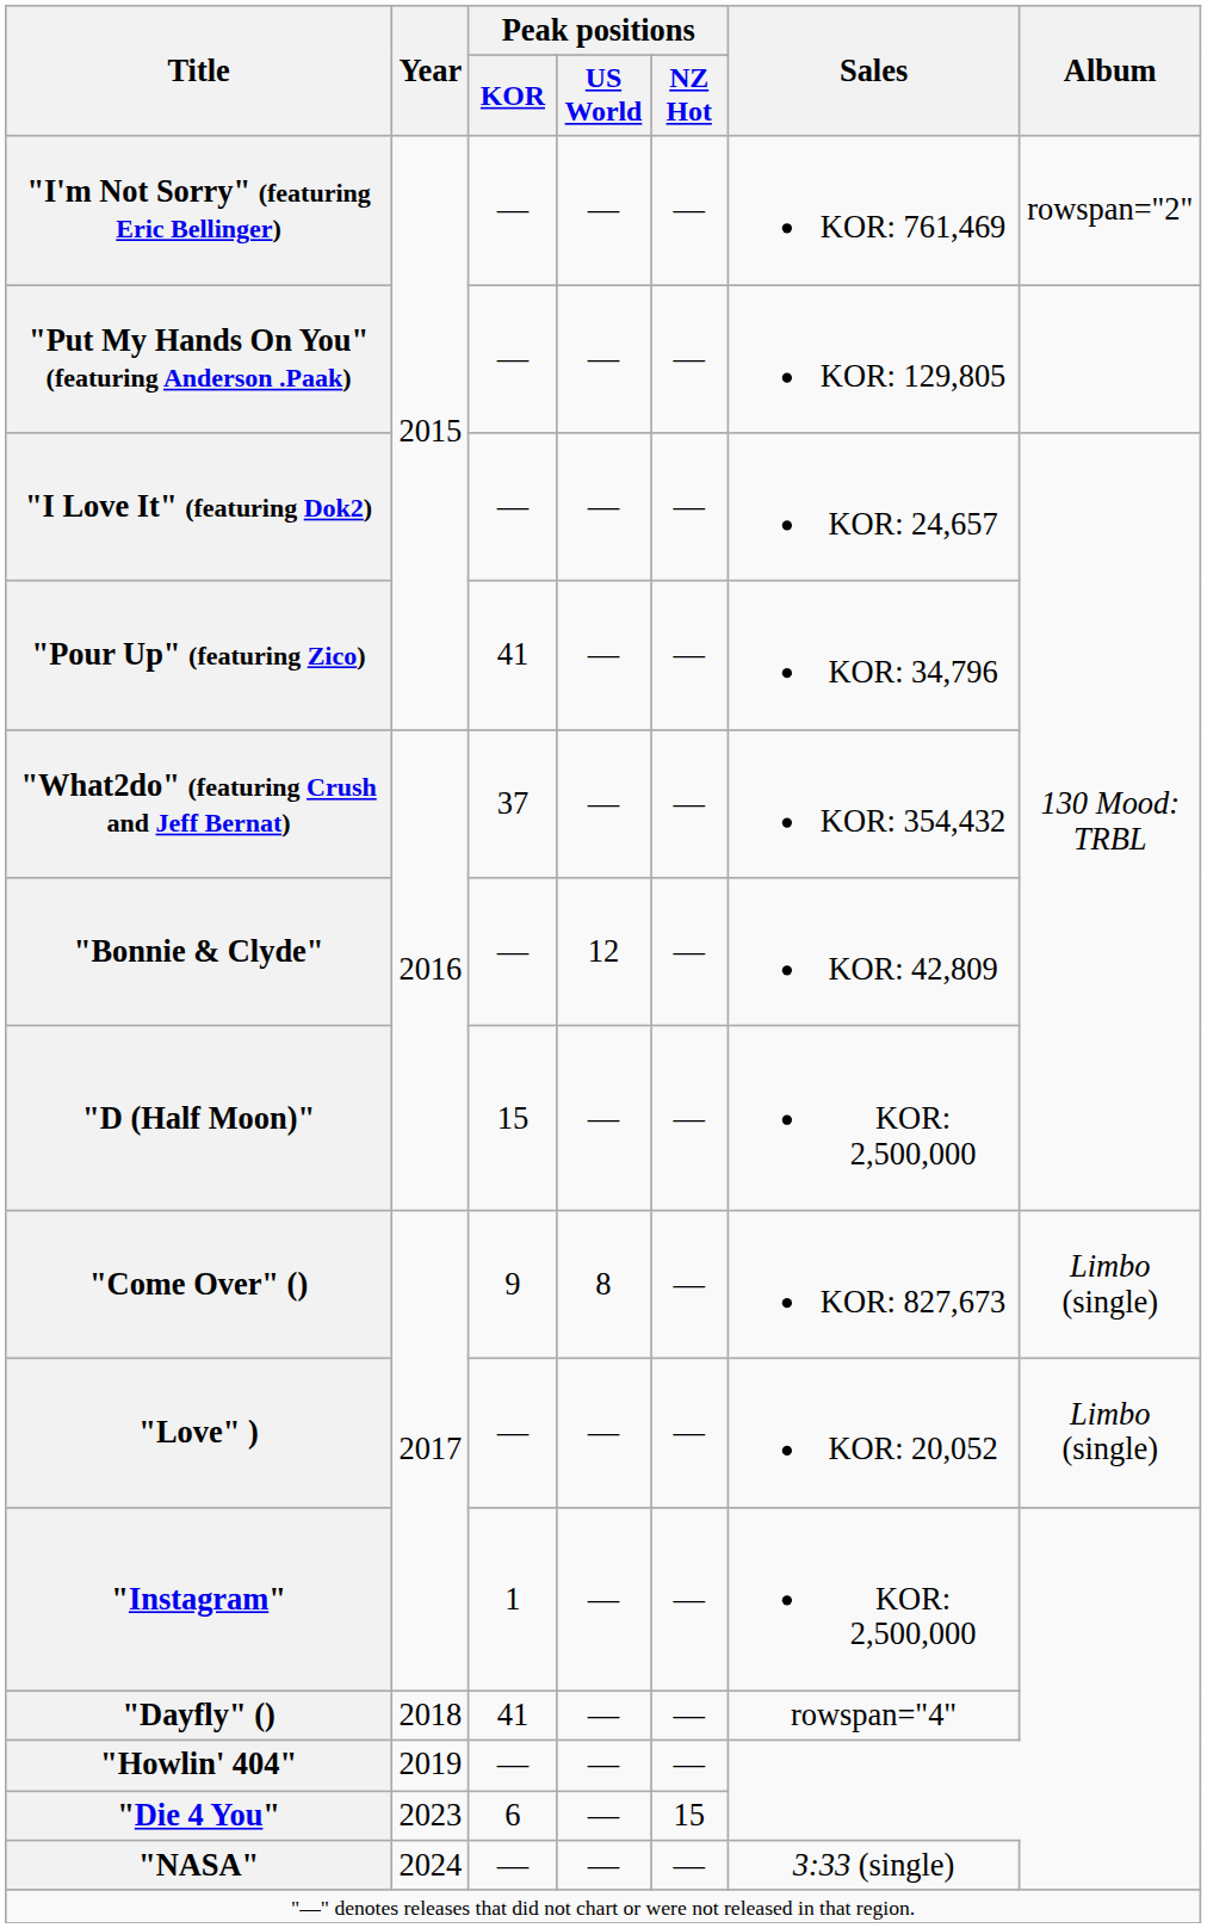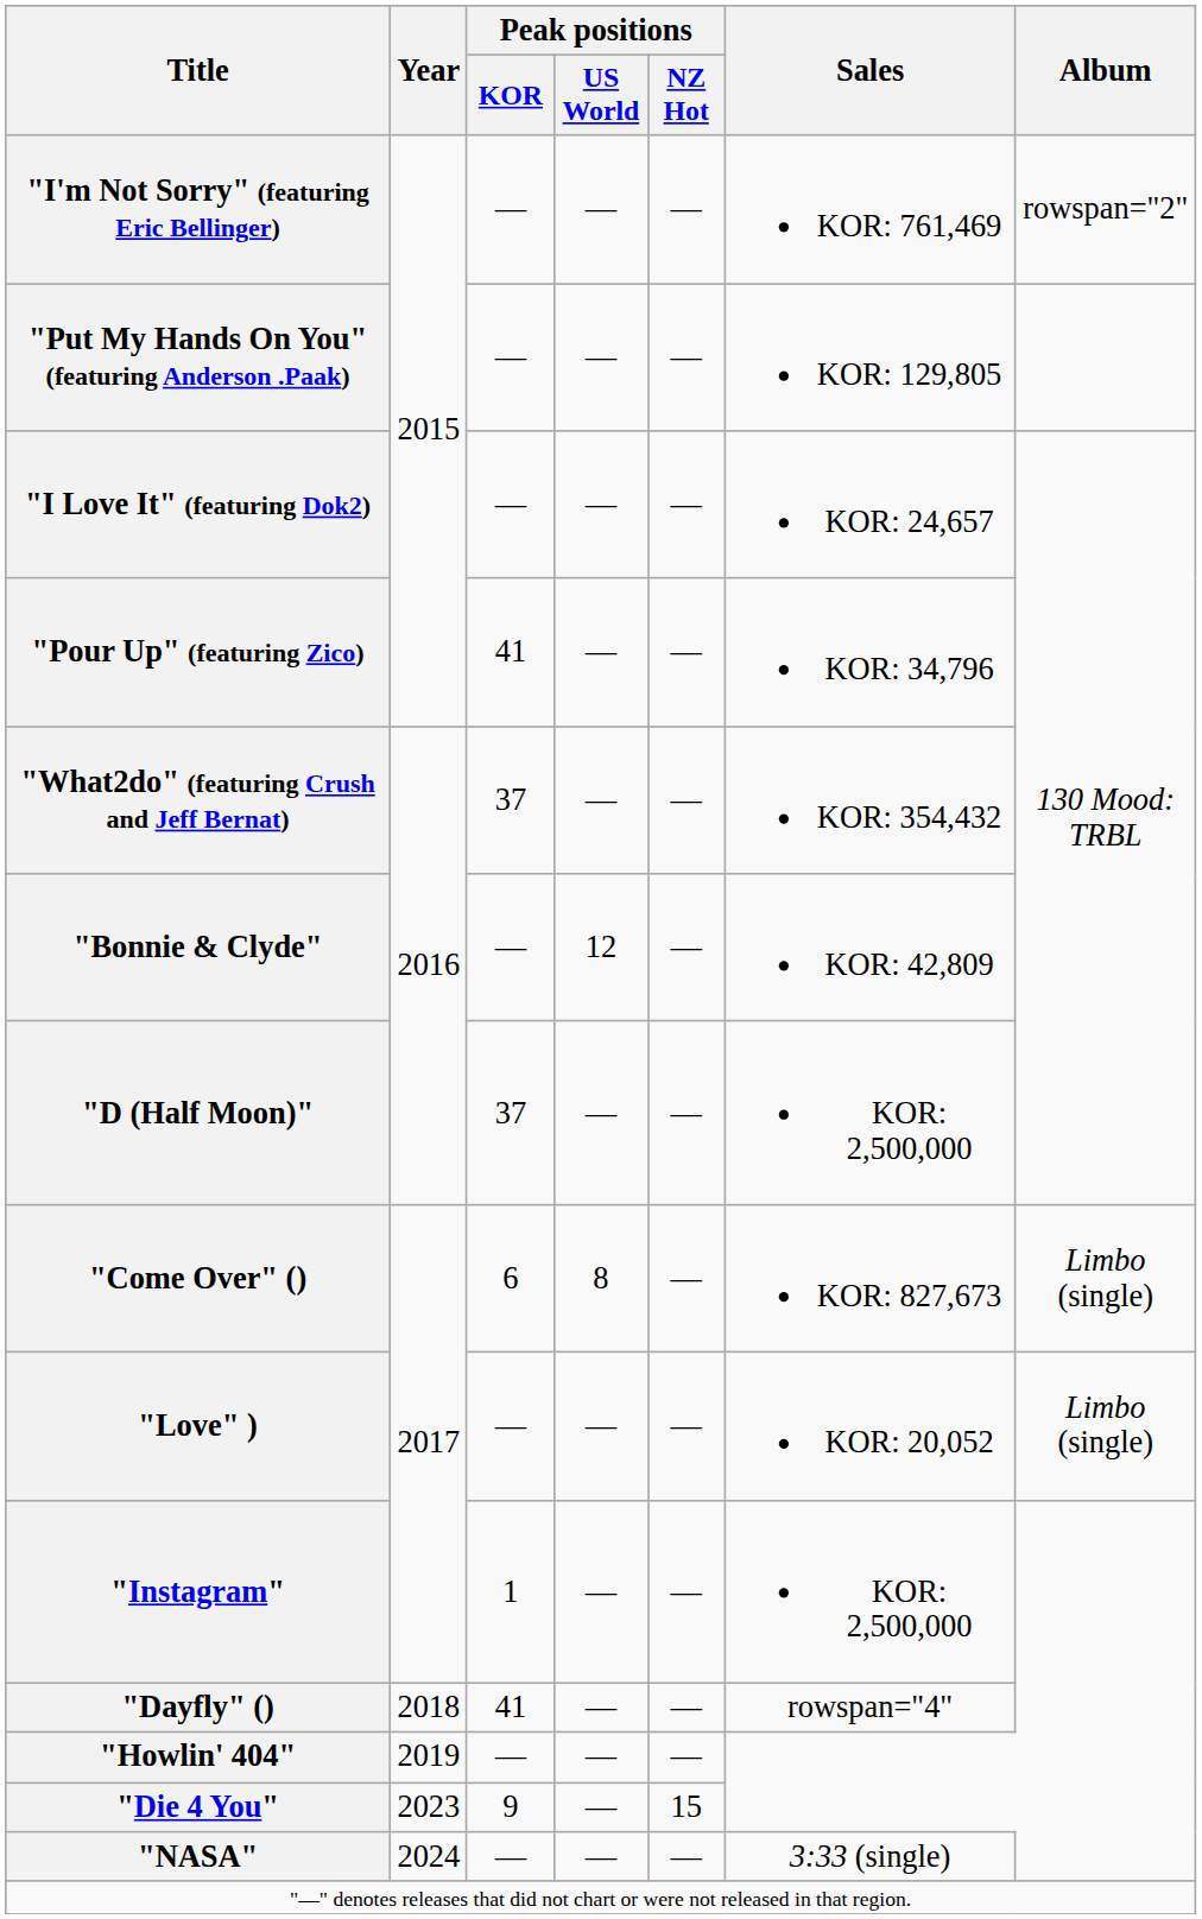"D (Half Moon)" | Peak positions / KOR: 15 -> 37
"Come Over" () | Peak positions / KOR: 9 -> 6
"Die 4 You" | Peak positions / KOR: 6 -> 9
